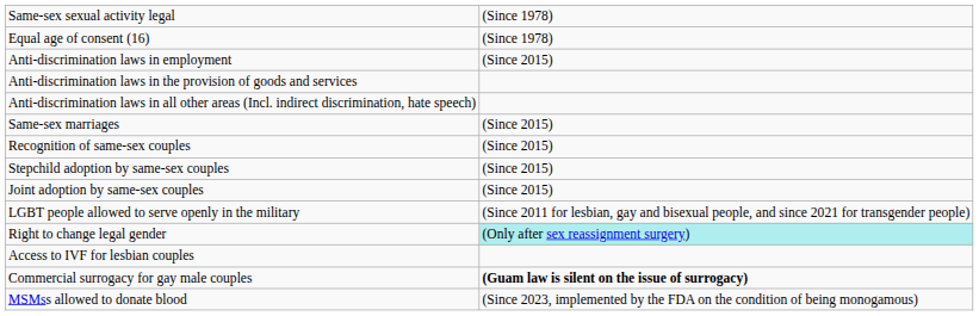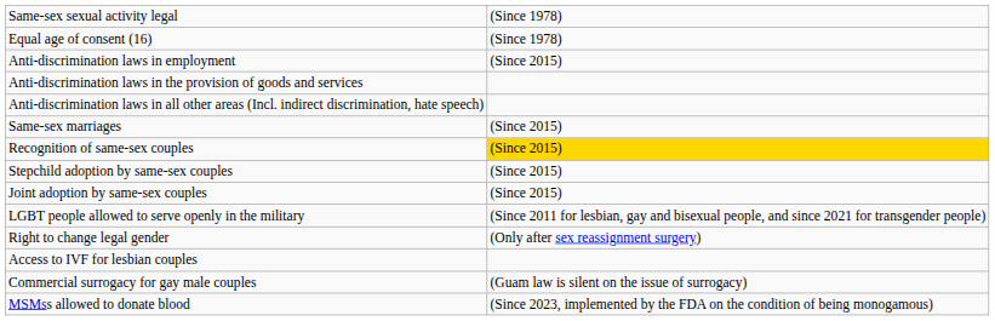Recognition of same-sex couples | column 2: no background -> gold background
Right to change legal gender | column 2: paleturquoise background -> no background
Commercial surrogacy for gay male couples | column 2: bold -> normal
